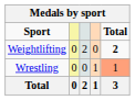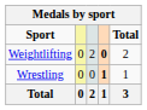Weightlifting | column 4: normal -> bold
Weightlifting | Total: bold -> normal
Wrestling | column 4: normal -> bold
Wrestling | Total: lightsalmon background -> no background
